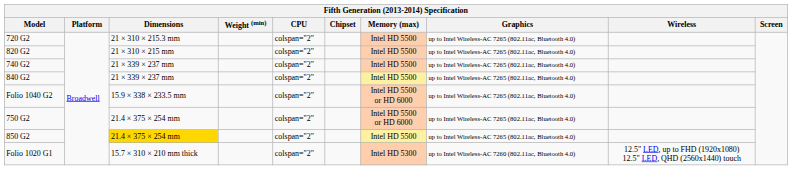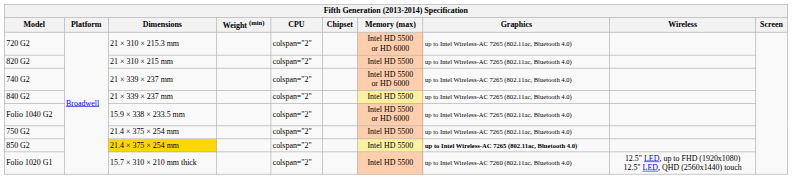720 G2 | Memory (max): Intel HD 5500 -> Intel HD 5500 or HD 6000
740 G2 | Memory (max): Intel HD 5500 -> Intel HD 5500 or HD 6000
750 G2 | Memory (max): Intel HD 5500 or HD 6000 -> Intel HD 5500
850 G2 | Graphics: normal -> bold
Folio 1020 G1 | Memory (max): Intel HD 5300 -> Intel HD 5500
